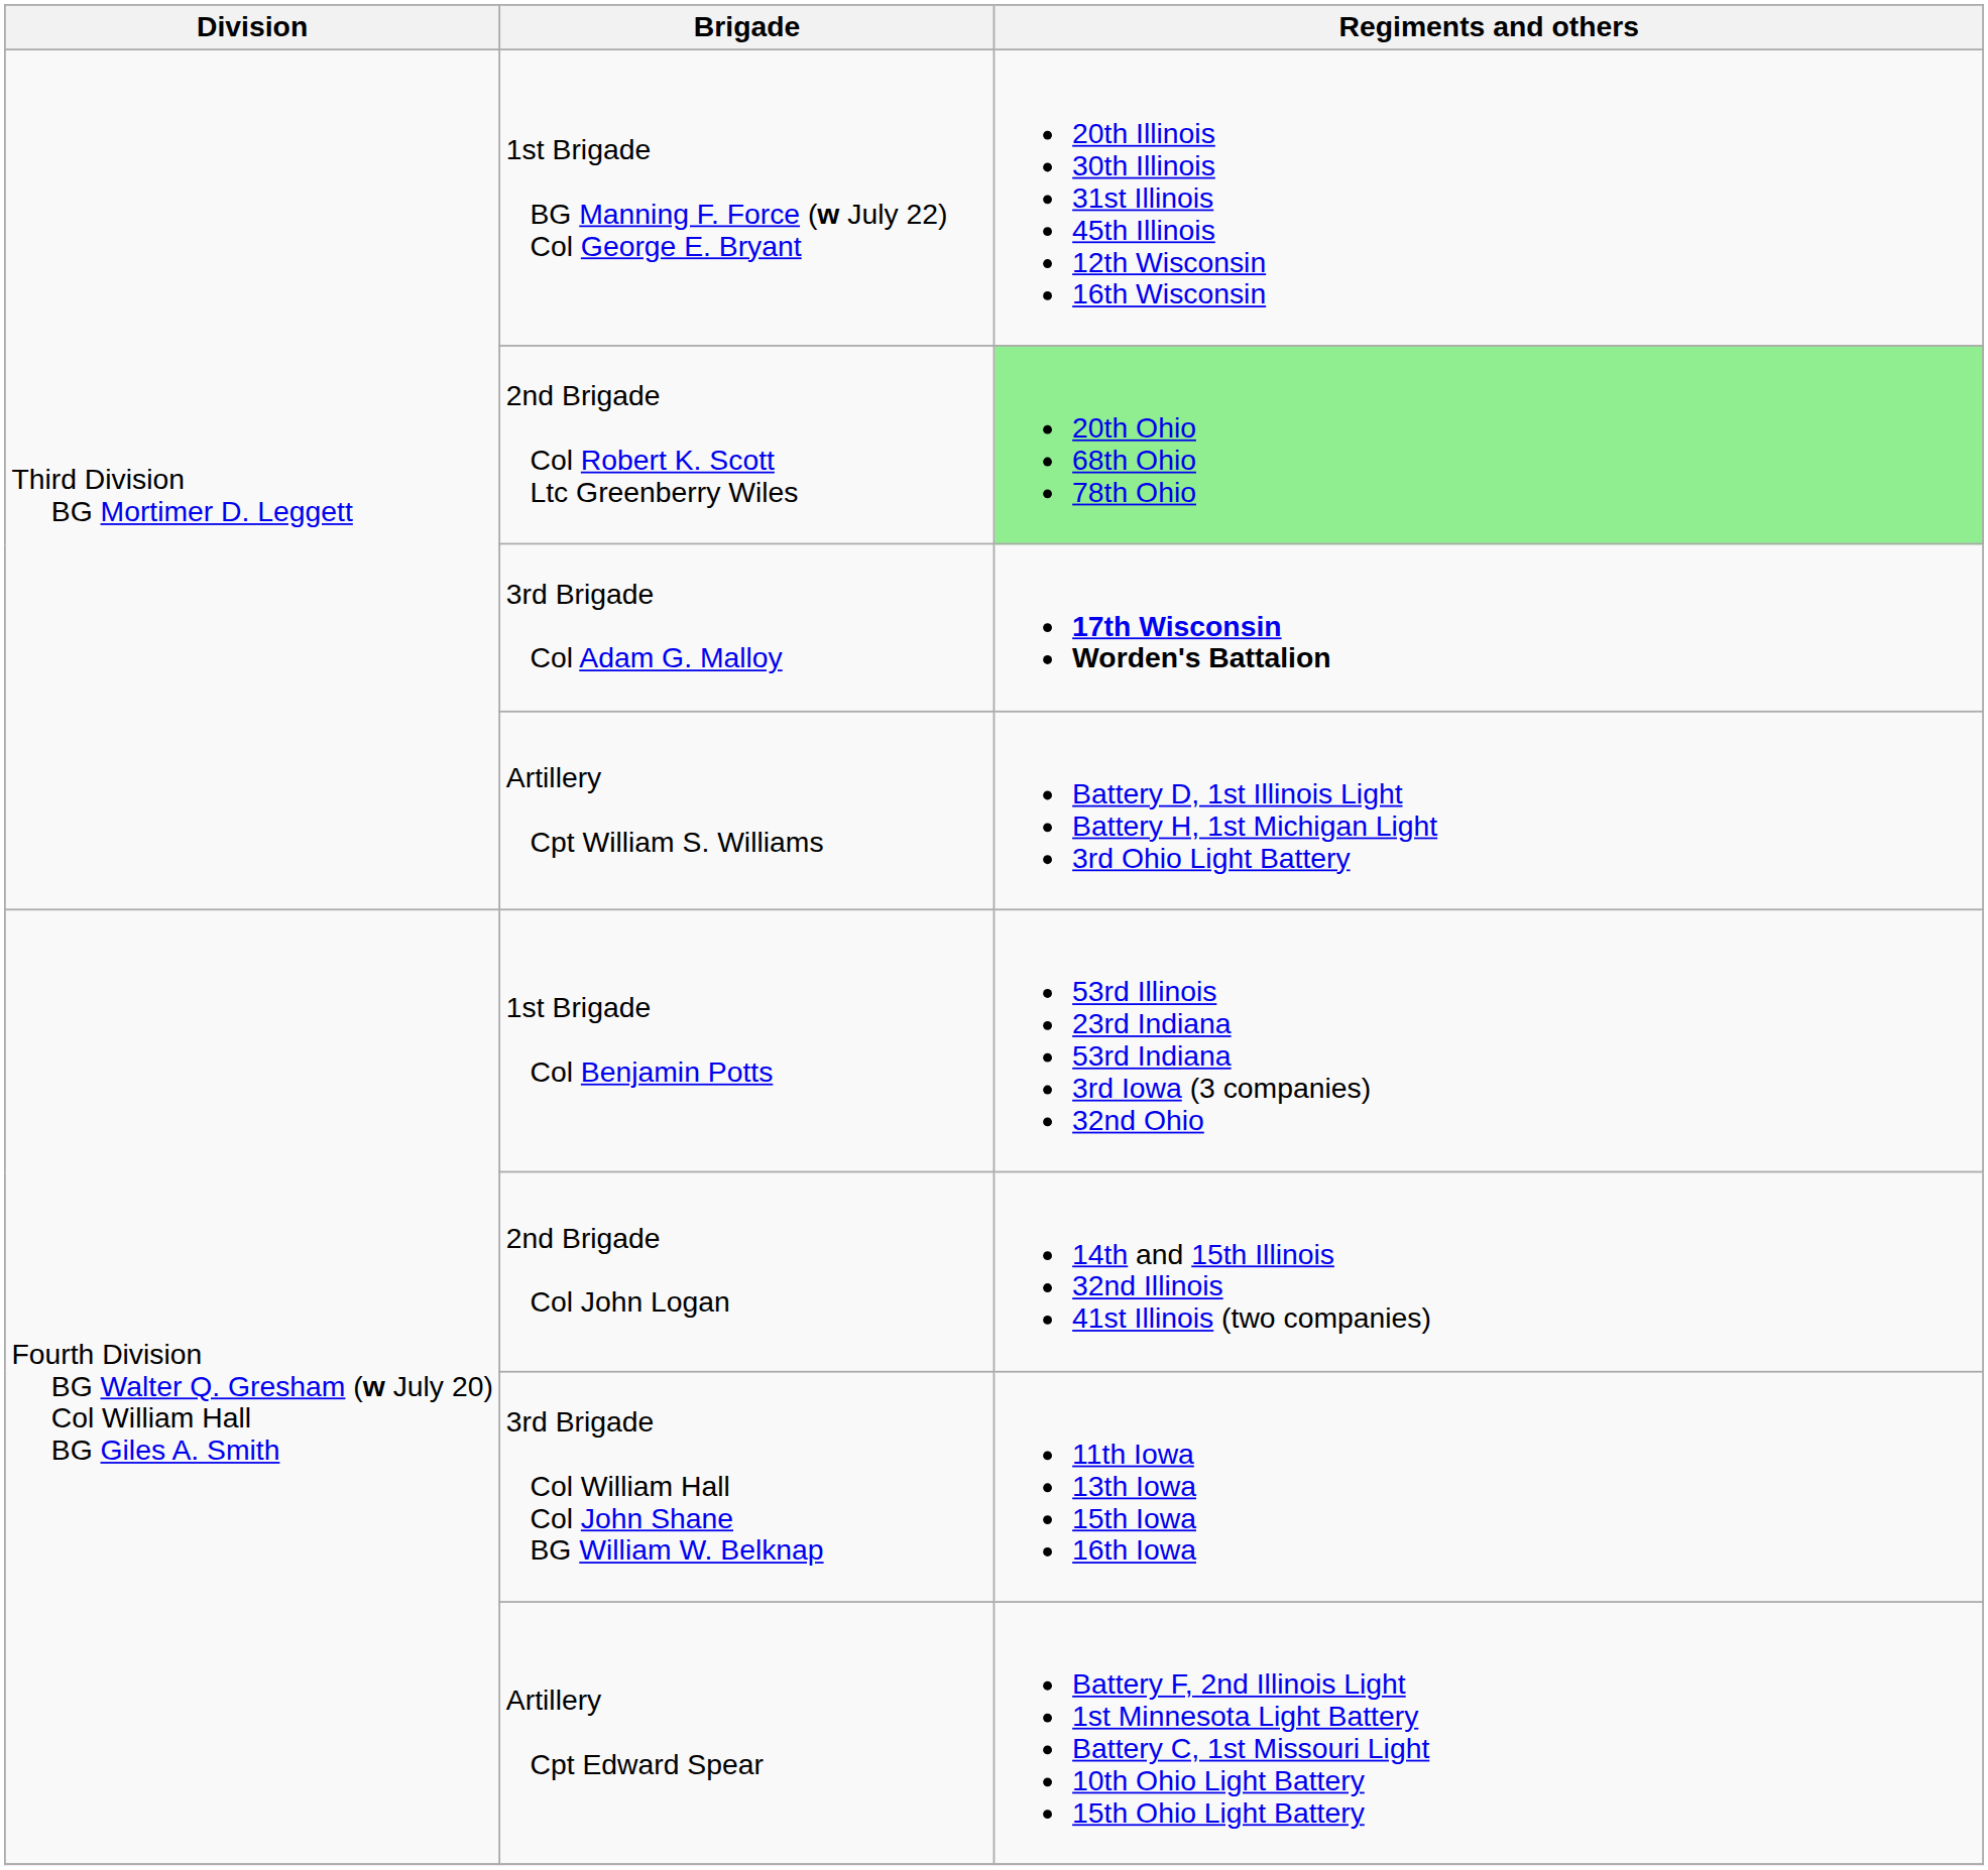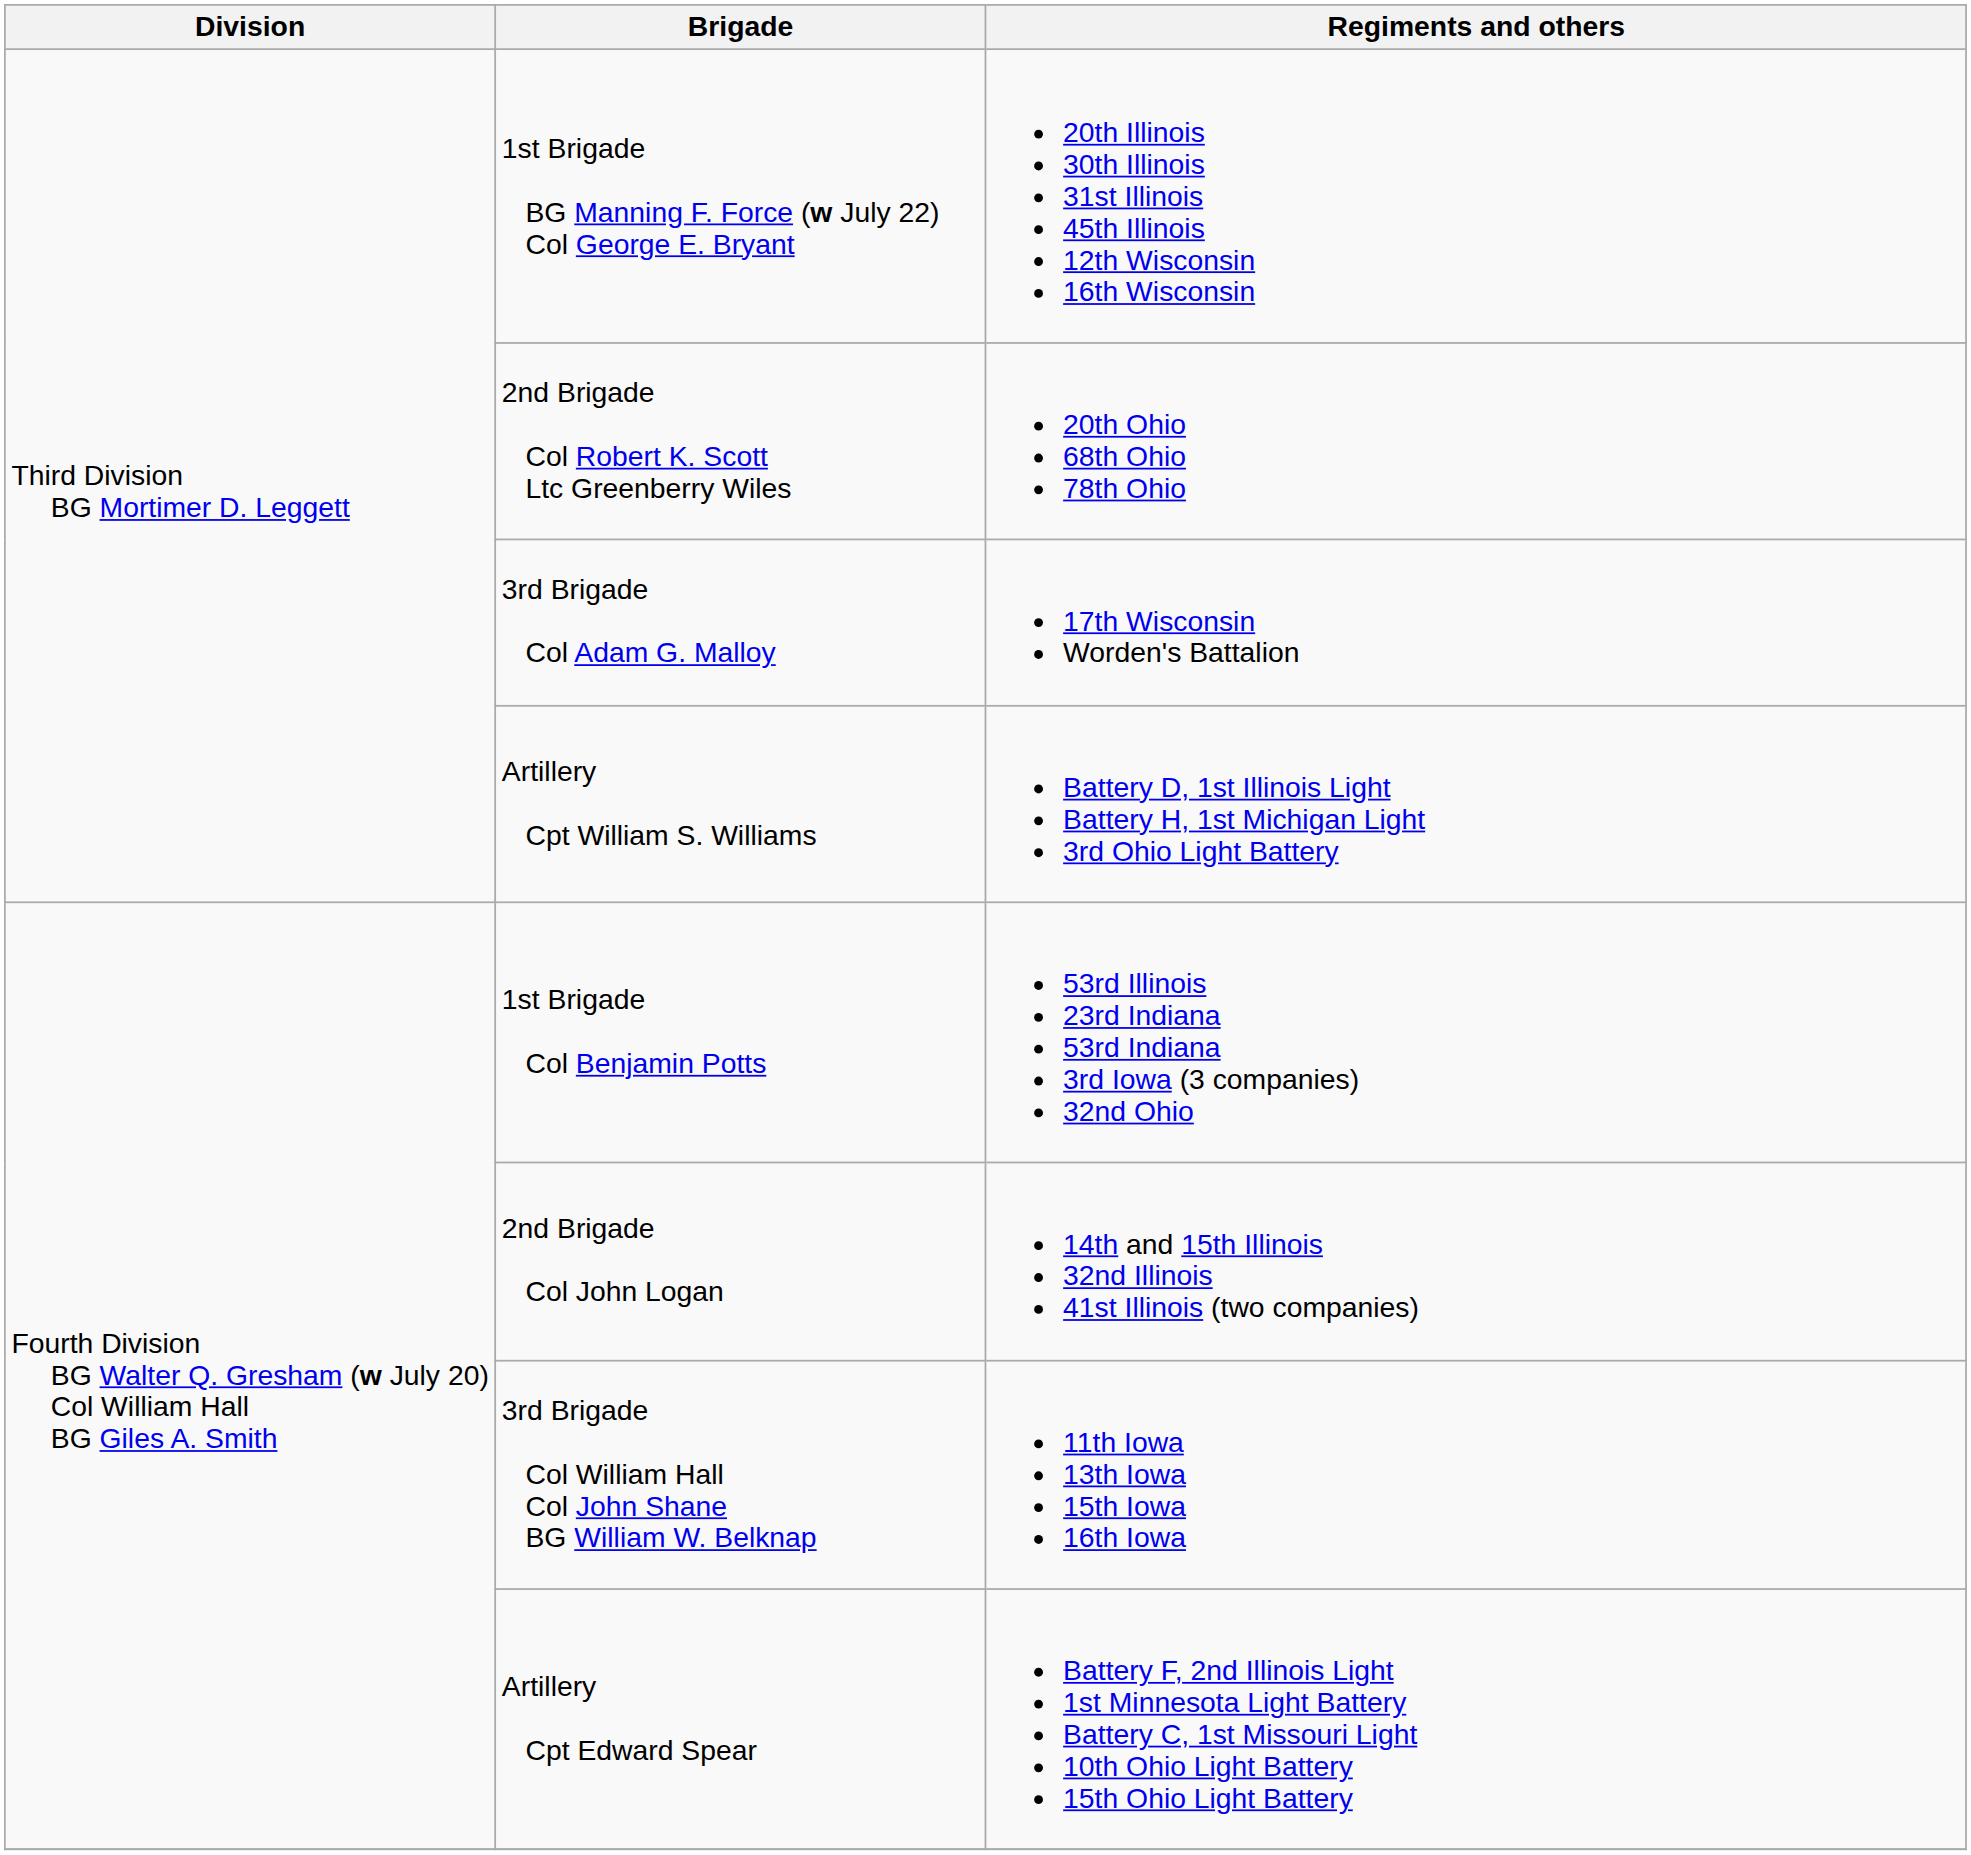2nd Brigade Col Robert K. Scott Ltc Greenberry Wiles | Regiments and others: lightgreen background -> no background
3rd Brigade Col Adam G. Malloy | Regiments and others: bold -> normal
